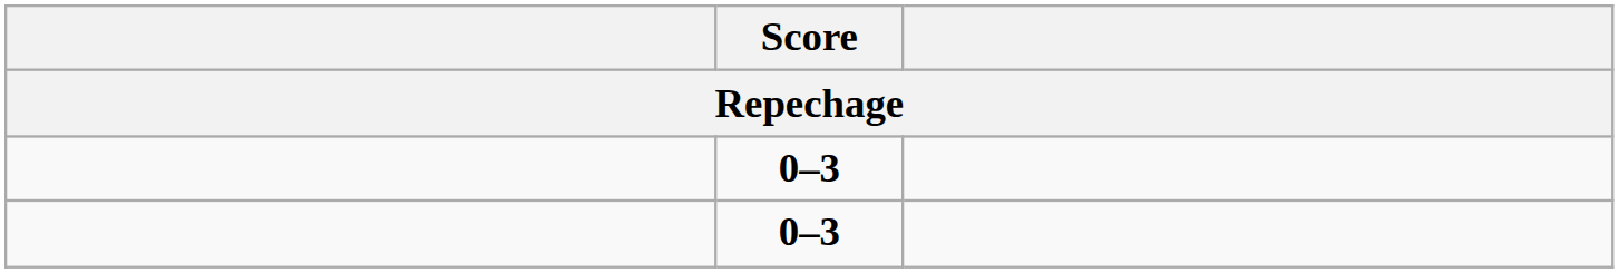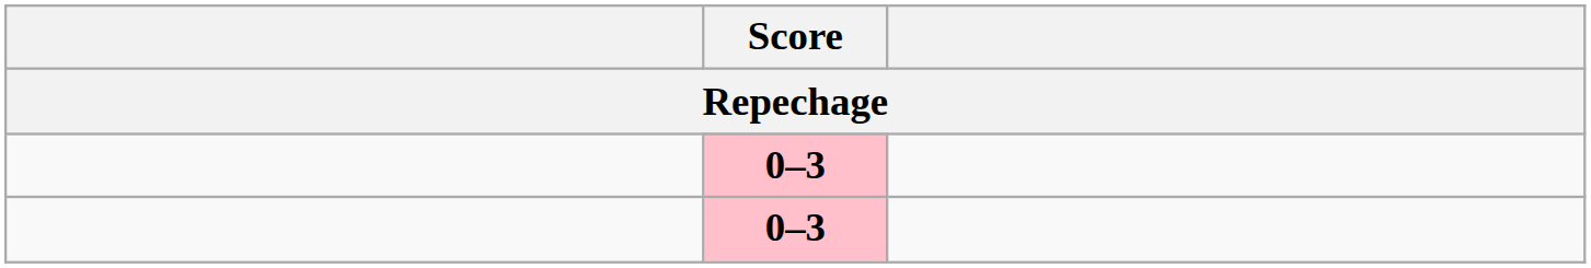row 3 | Score: no background -> pink background
row 4 | Score: no background -> pink background
